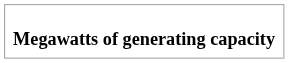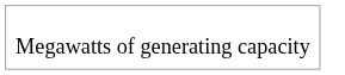row 1 | column 1: bold -> normal
